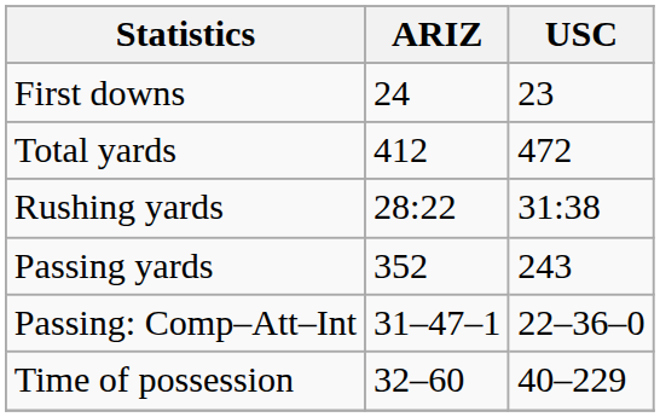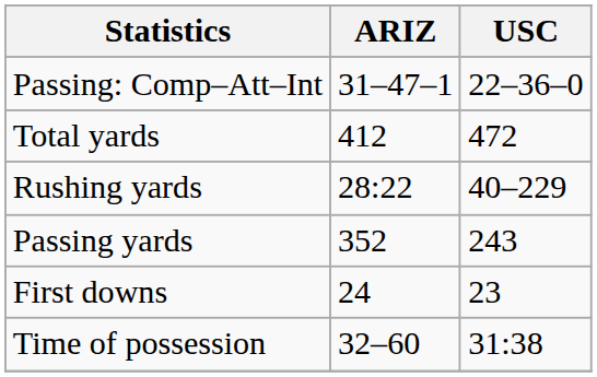rows swapped: First downs <-> Passing: Comp–Att–Int
Rushing yards | USC: 31:38 -> 40–229
Time of possession | USC: 40–229 -> 31:38
